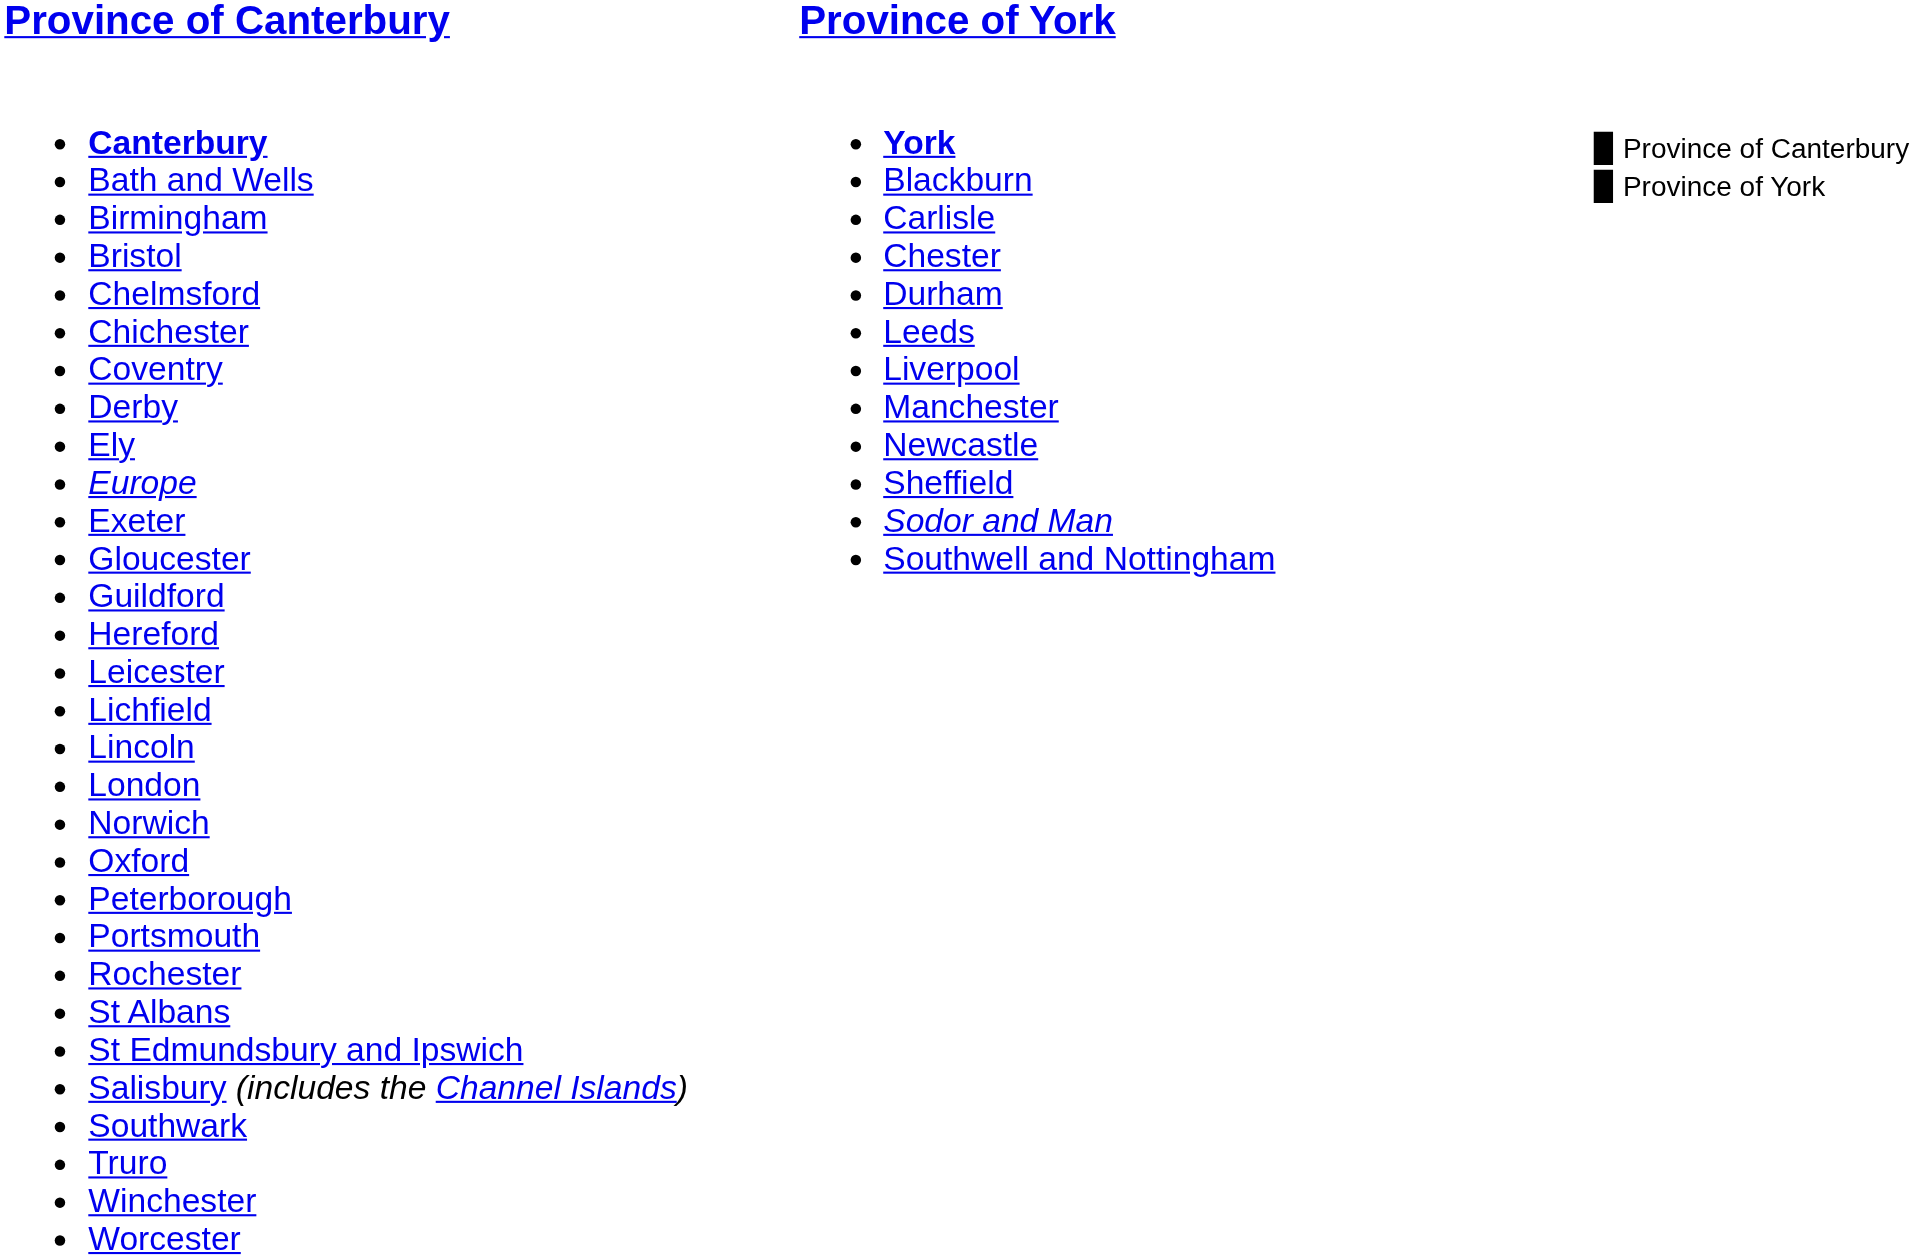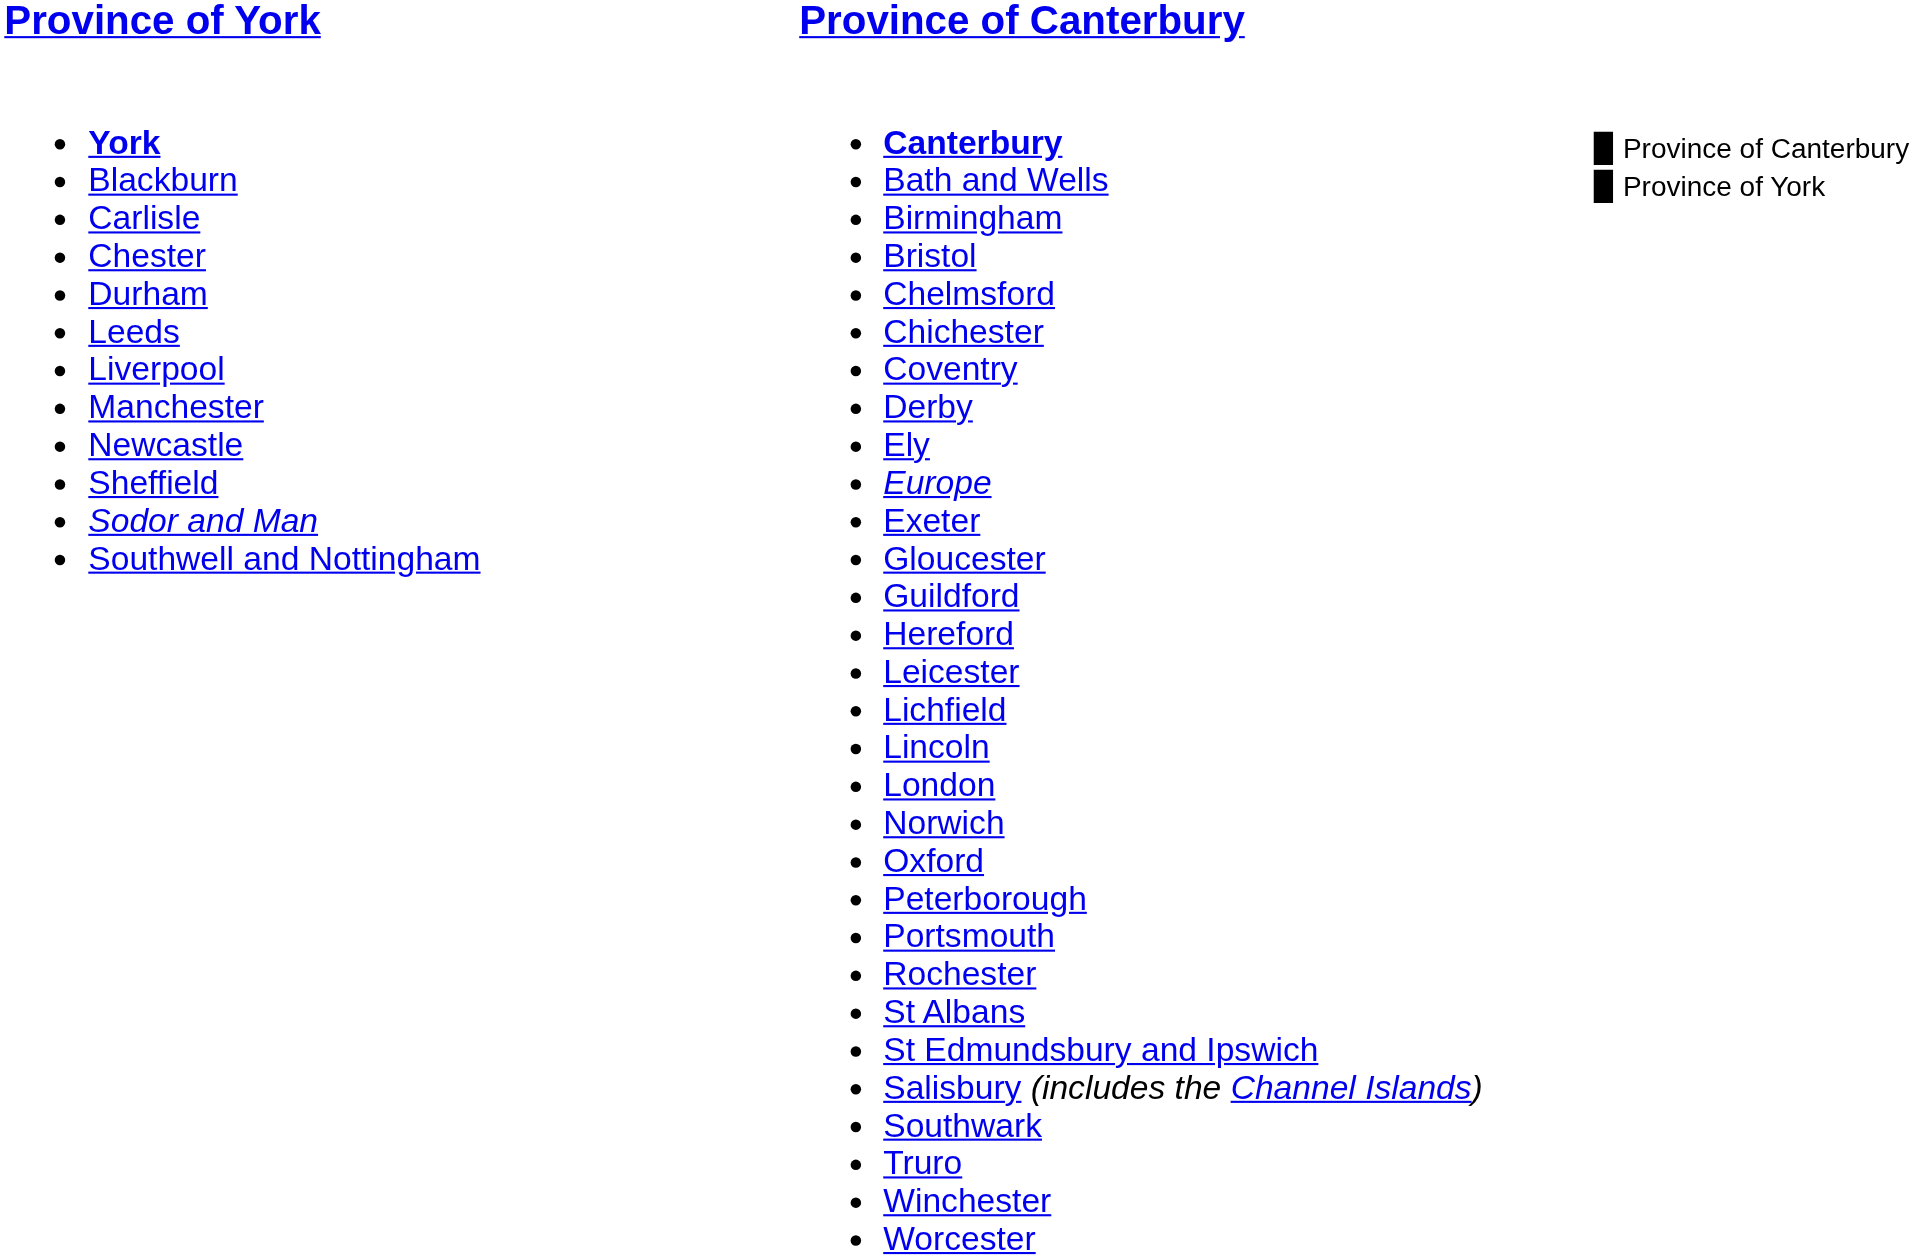columns swapped: Province of Canterbury <-> Province of York
